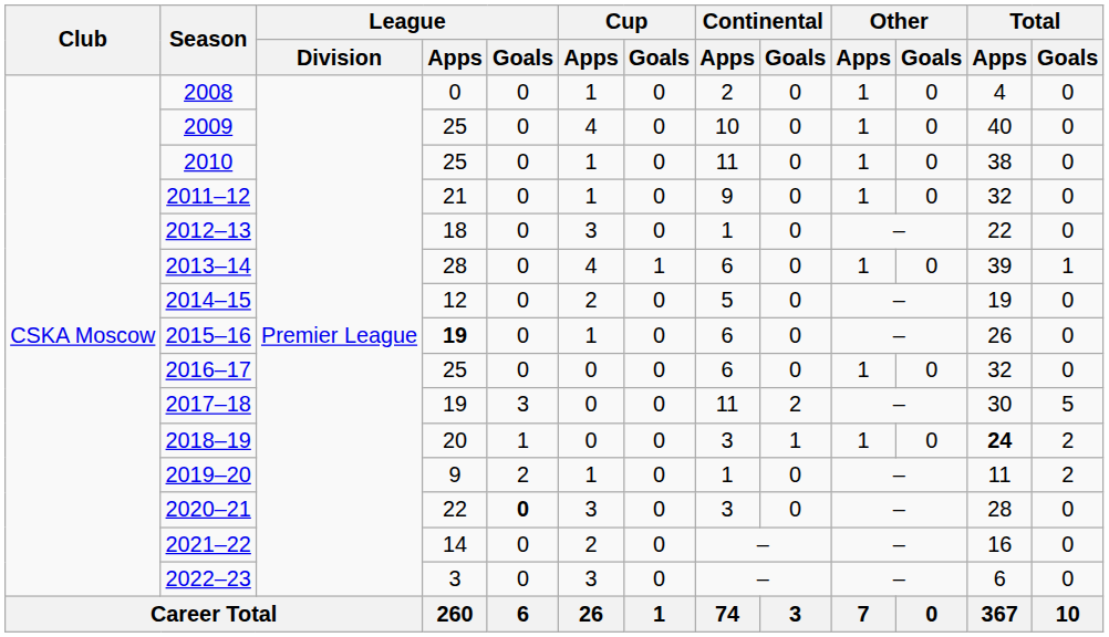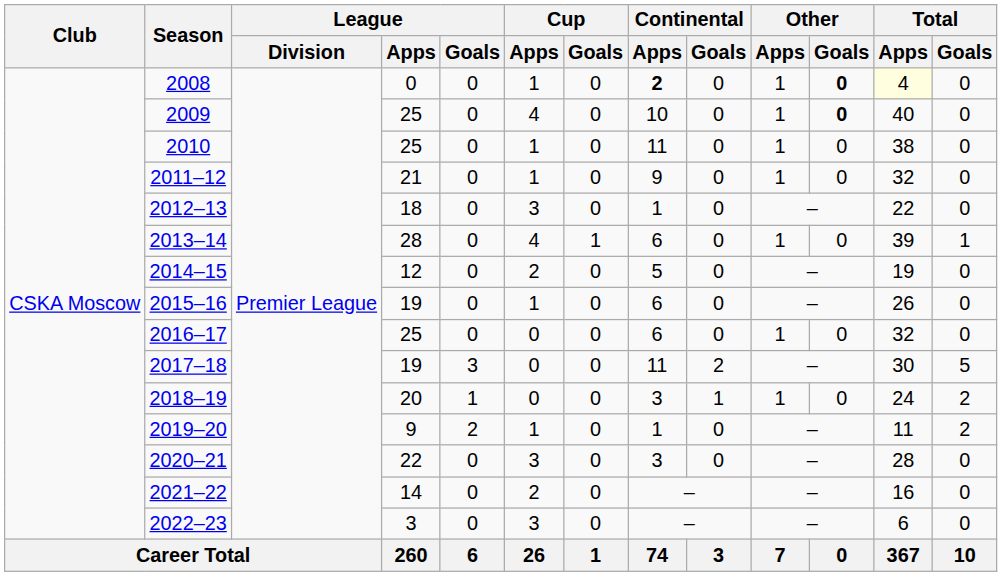2008 | Continental / Apps: normal -> bold
2008 | Other / Goals: normal -> bold
2008 | Total / Apps: no background -> lightyellow background
2009 | Other / Goals: normal -> bold
2015–16 | League / Apps: bold -> normal
2018–19 | Total / Apps: bold -> normal
2020–21 | League / Goals: bold -> normal
